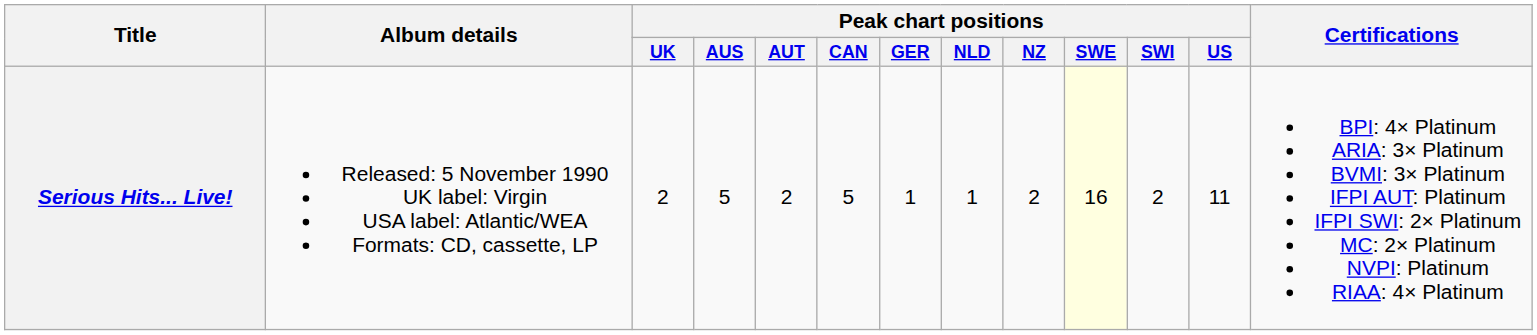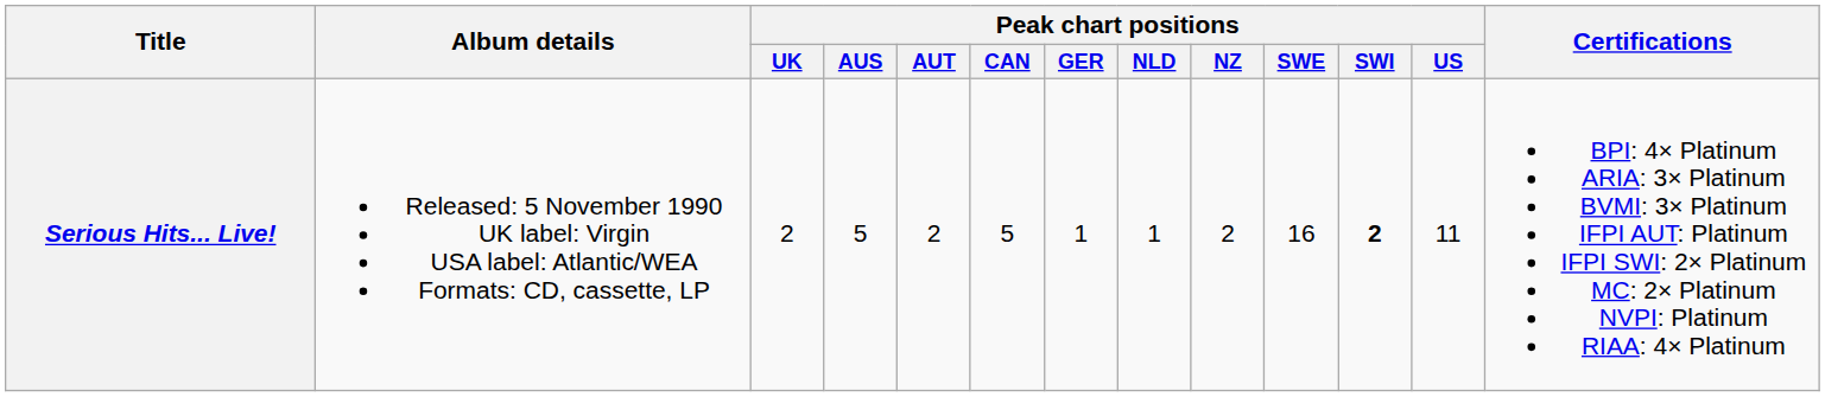Serious Hits... Live! | Peak chart positions / SWE: lightyellow background -> no background
Serious Hits... Live! | Peak chart positions / SWI: normal -> bold
